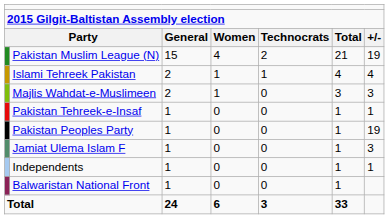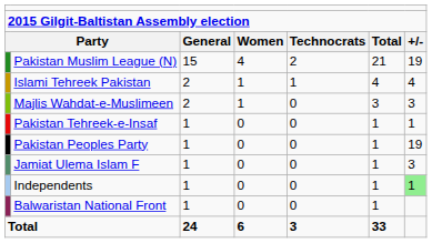Independents | column 7: no background -> lightgreen background
